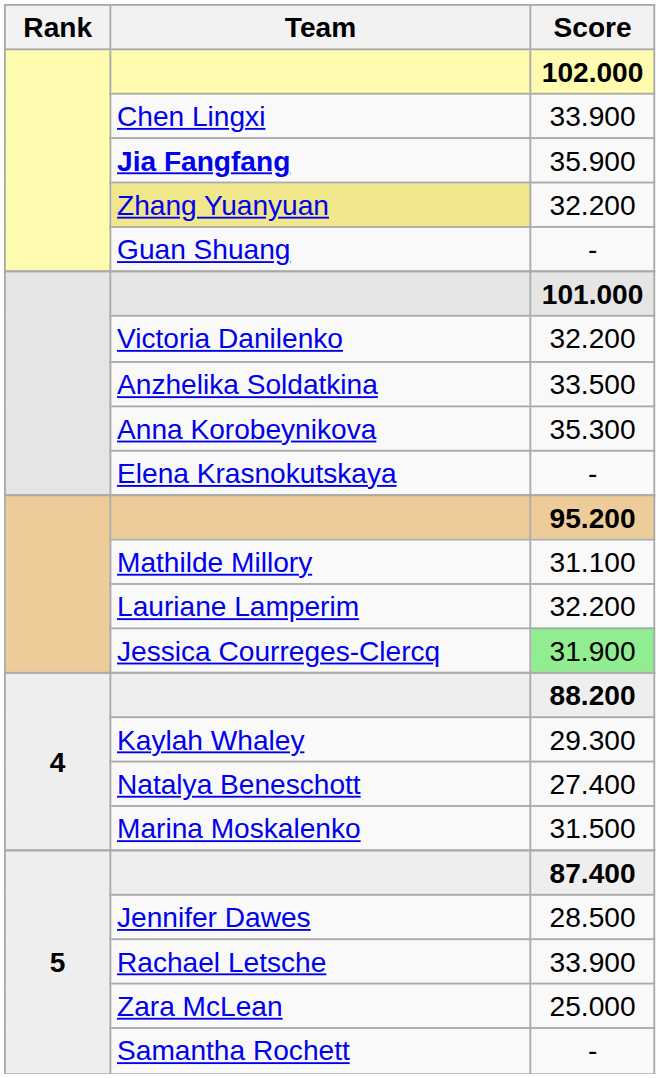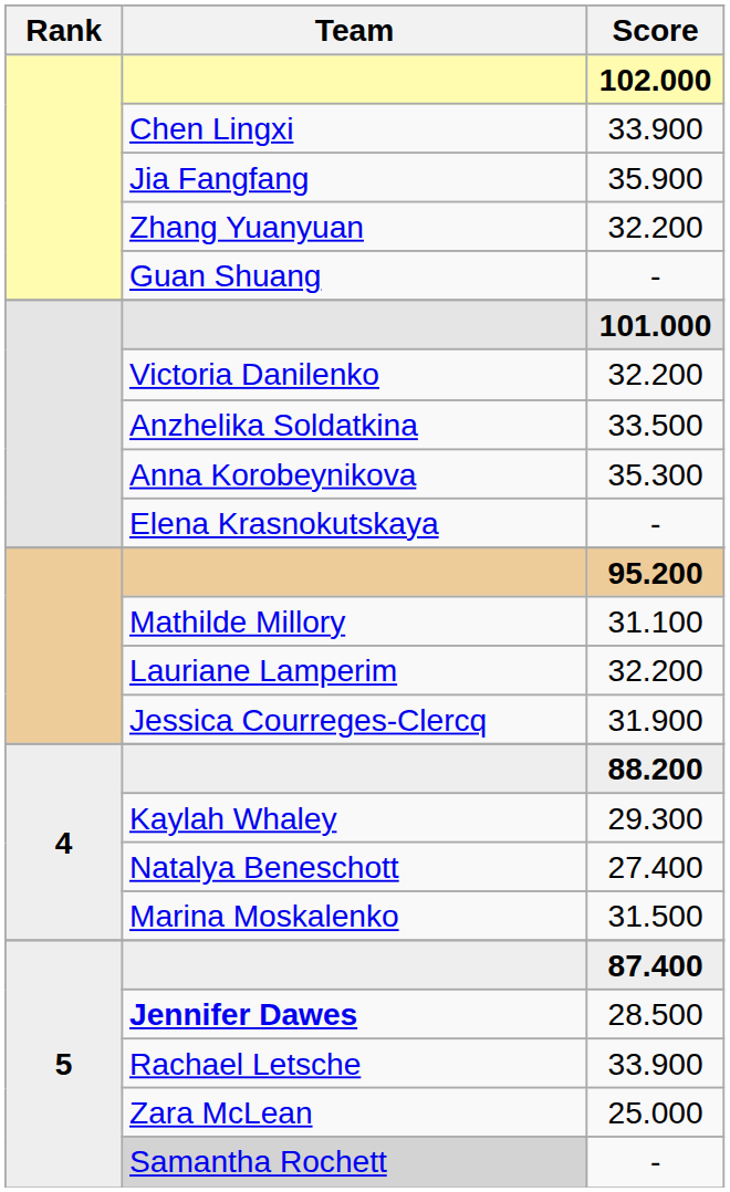Jia Fangfang | Team: bold -> normal
Zhang Yuanyuan | Team: khaki background -> no background
Jessica Courreges-Clercq | Score: lightgreen background -> no background
Jennifer Dawes | Team: normal -> bold
Samantha Rochett | Team: no background -> lightgrey background
